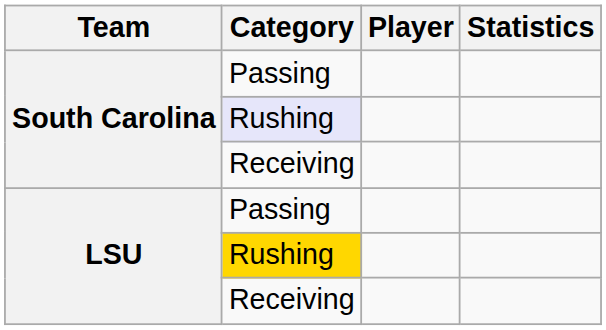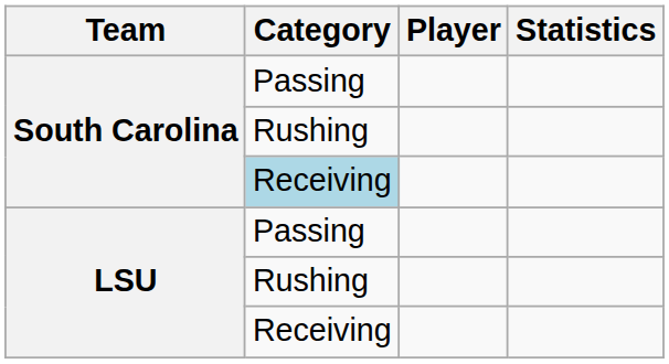South Carolina / Rushing | Category: lavender background -> no background
South Carolina / Receiving | Category: no background -> lightblue background
LSU / Rushing | Category: gold background -> no background
